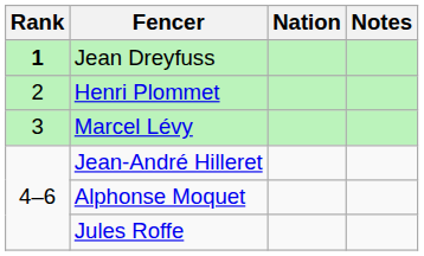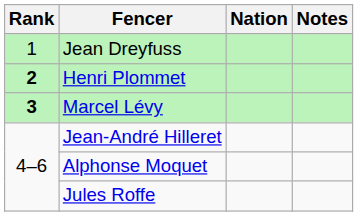Jean Dreyfuss | Rank: bold -> normal
Henri Plommet | Rank: normal -> bold
Marcel Lévy | Rank: normal -> bold
